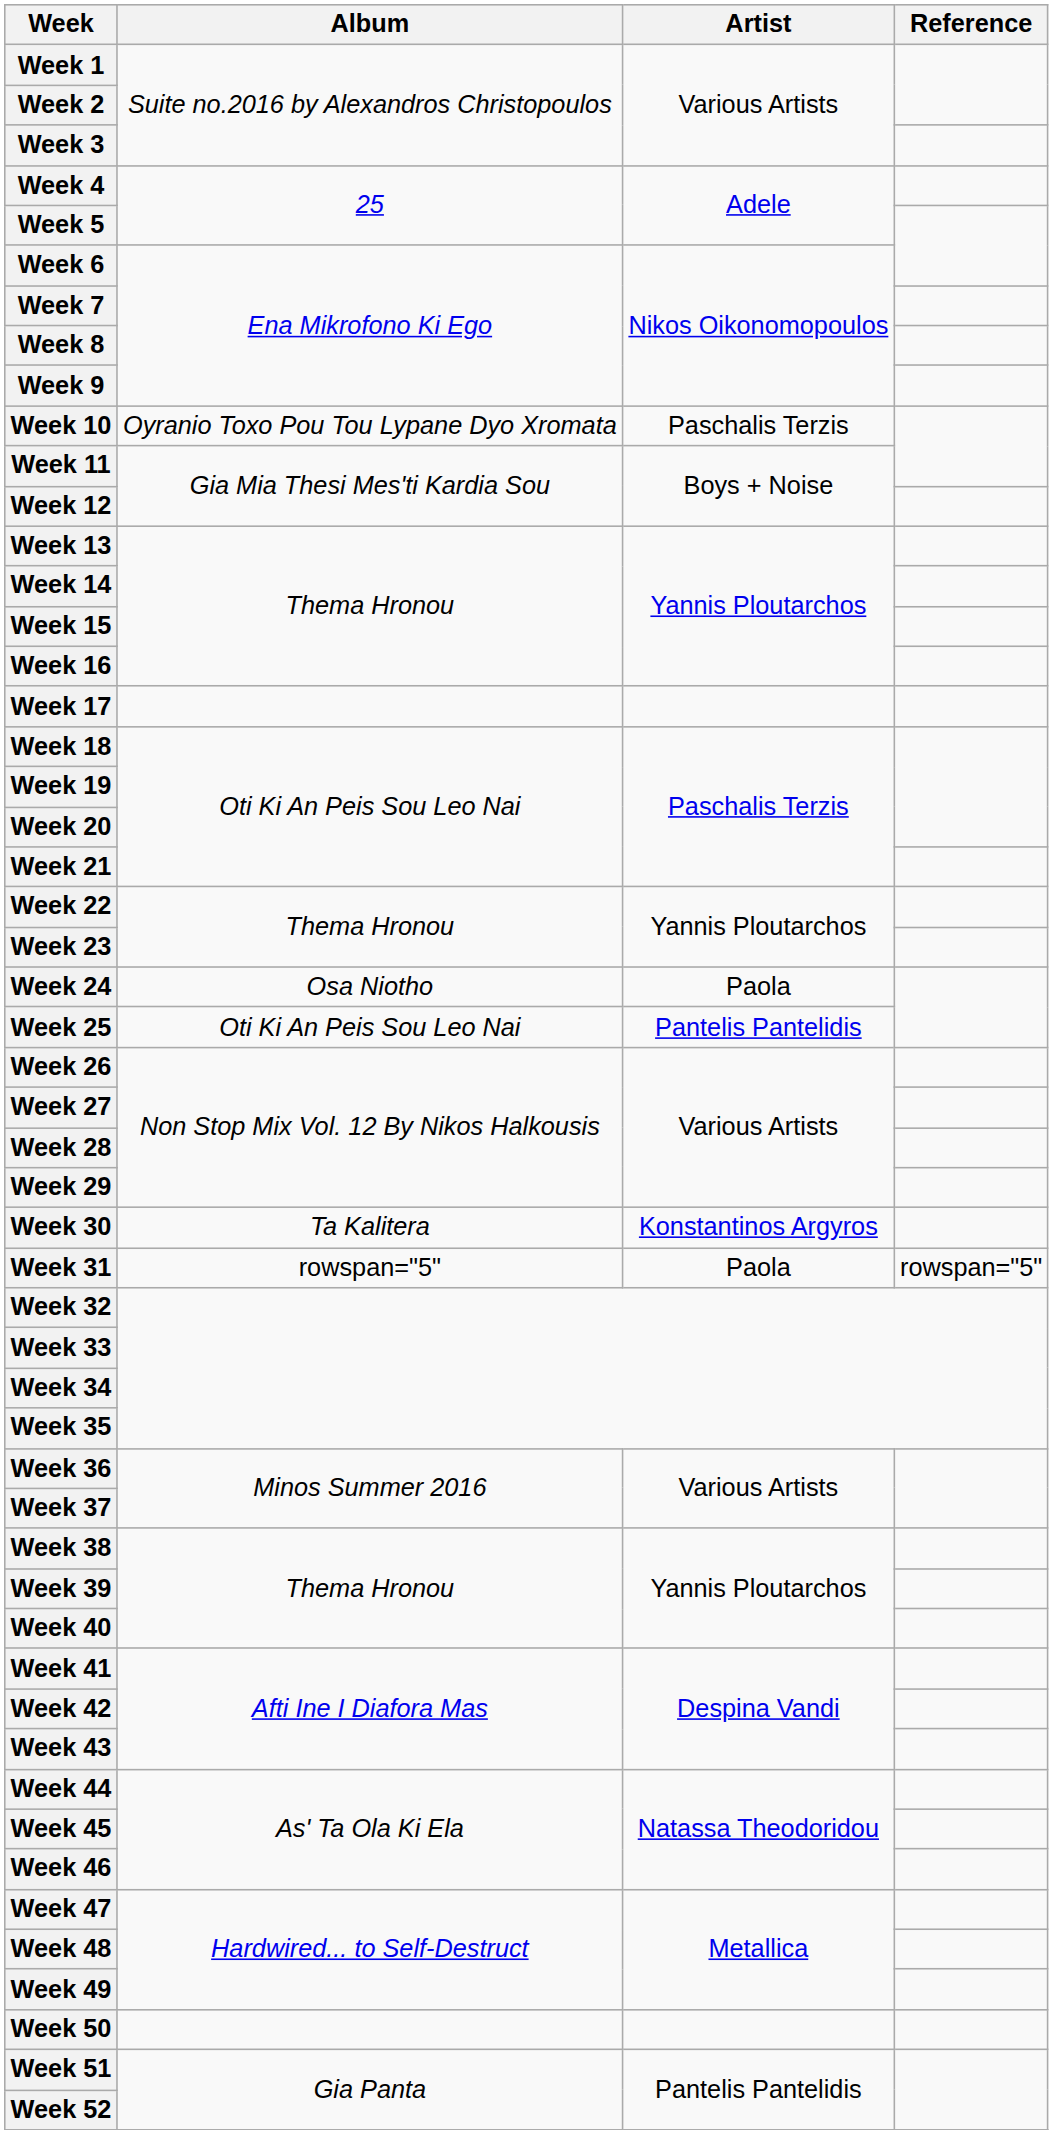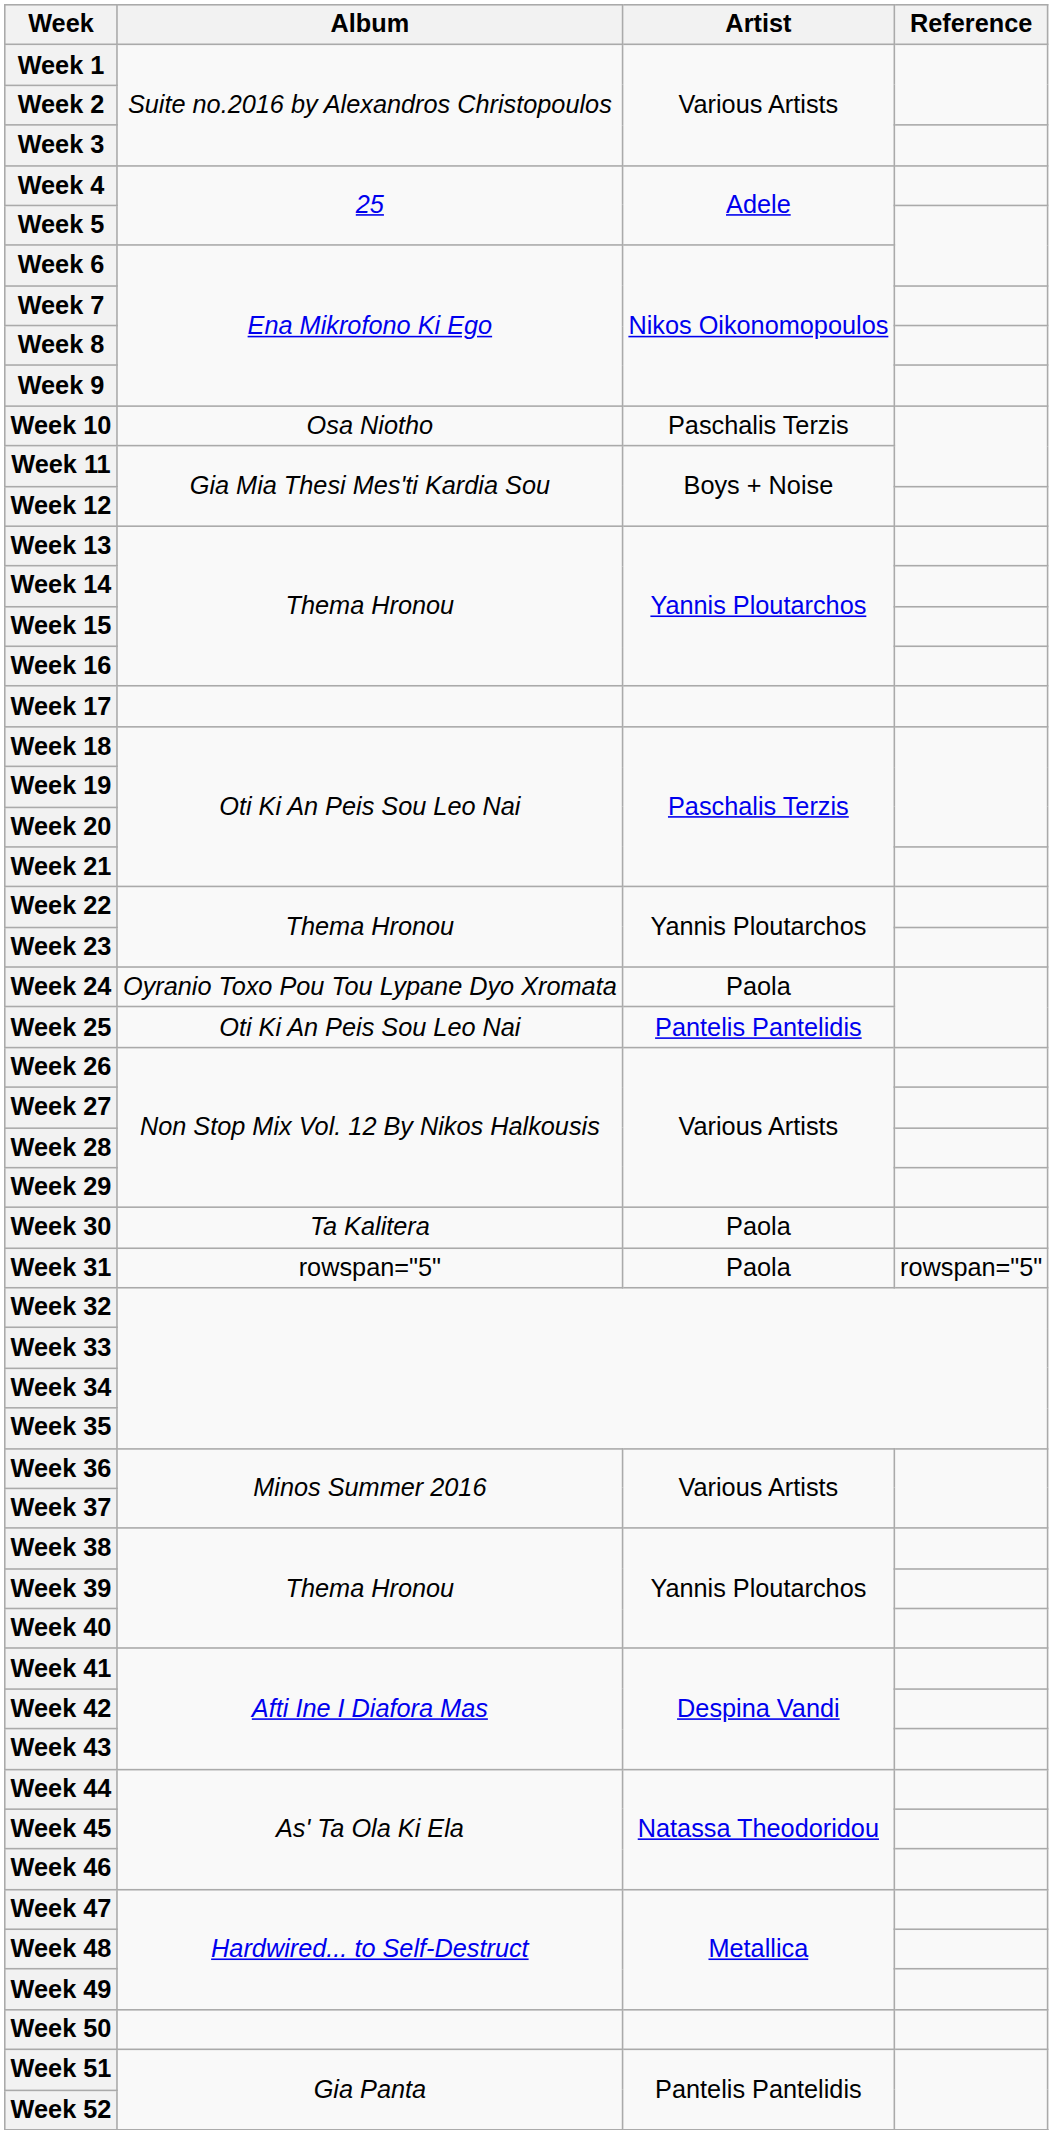Week 10 | Album: Oyranio Toxo Pou Tou Lypane Dyo Xromata -> Osa Niotho
Week 24 | Album: Osa Niotho -> Oyranio Toxo Pou Tou Lypane Dyo Xromata
Week 30 | Artist: Konstantinos Argyros -> Paola
